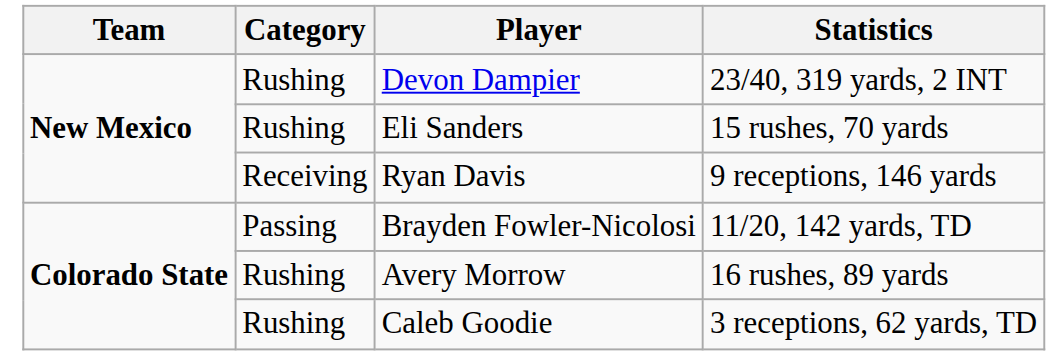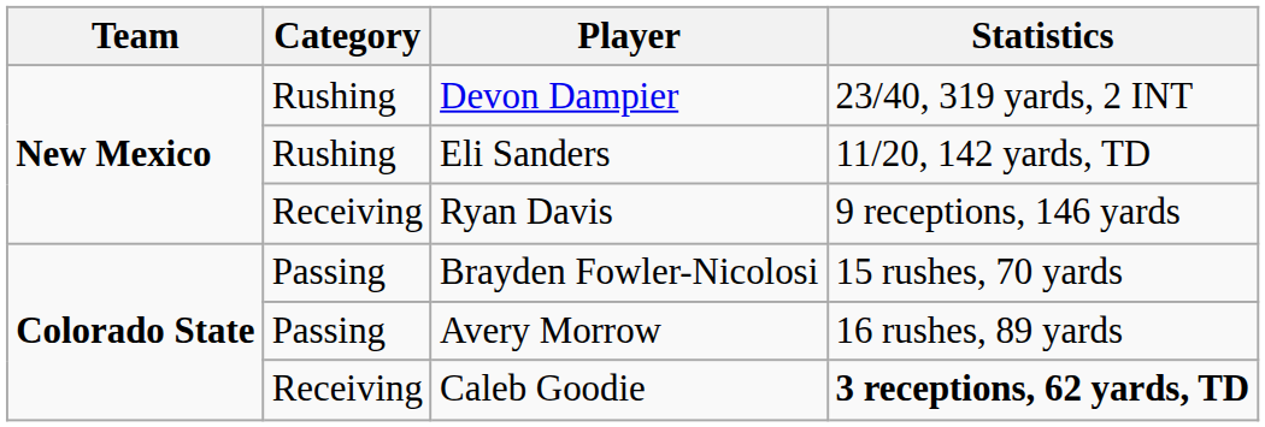Eli Sanders | Statistics: 15 rushes, 70 yards -> 11/20, 142 yards, TD
Brayden Fowler-Nicolosi | Statistics: 11/20, 142 yards, TD -> 15 rushes, 70 yards
Avery Morrow | Category: Rushing -> Passing
Caleb Goodie | Category: Rushing -> Receiving
Caleb Goodie | Statistics: normal -> bold
